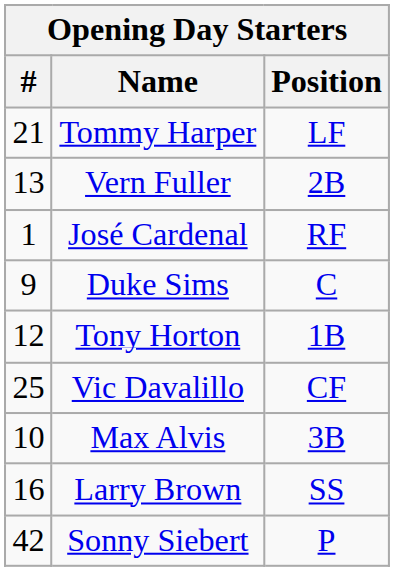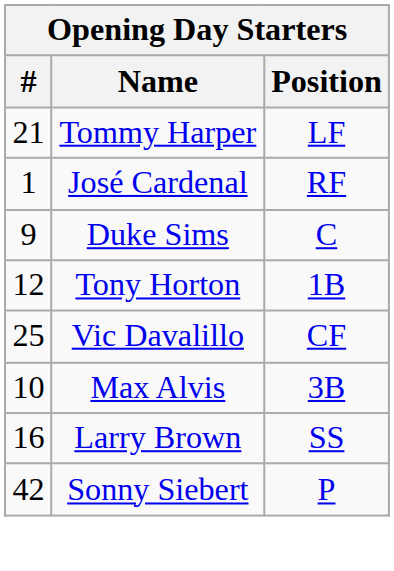- row: 13 | Vern Fuller | 2B
